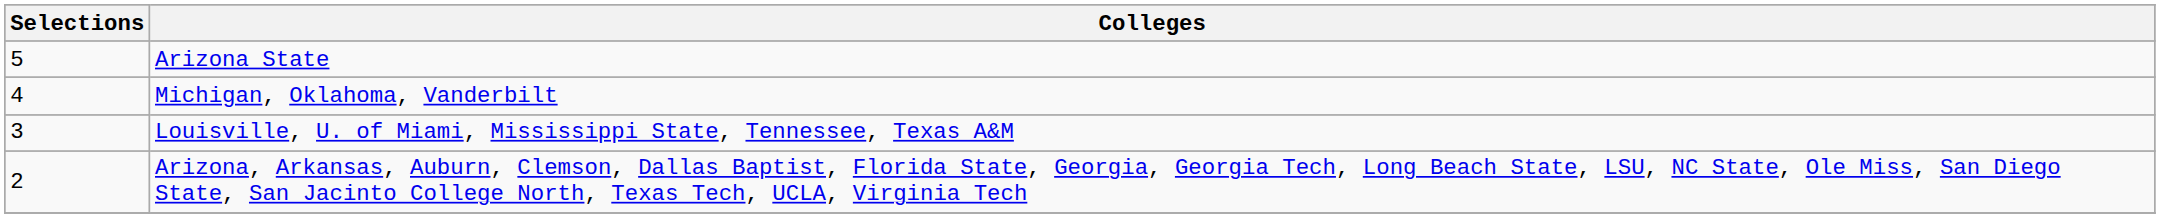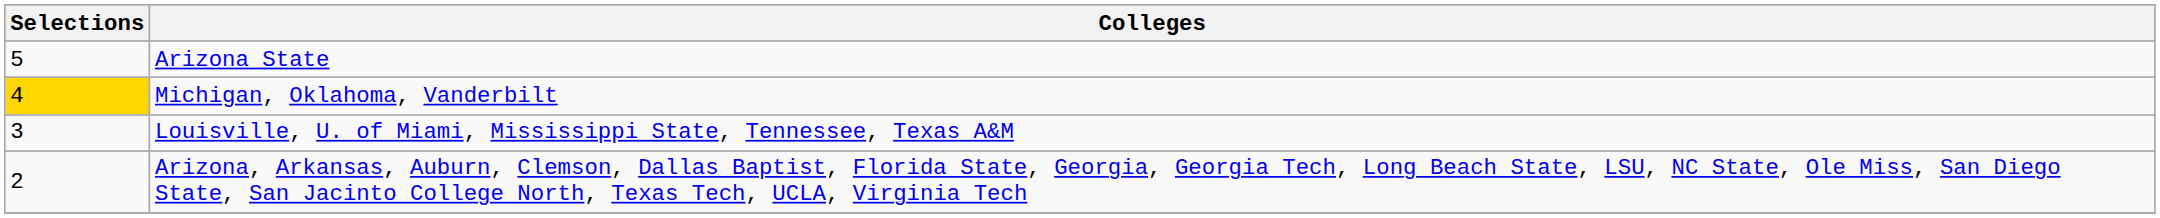Michigan, Oklahoma, Vanderbilt | Selections: no background -> gold background
